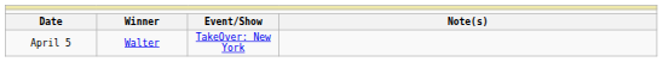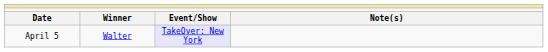April 5 | column 3: no background -> lavender background
